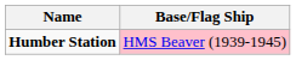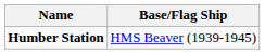Humber Station | Base/Flag Ship: pink background -> no background
